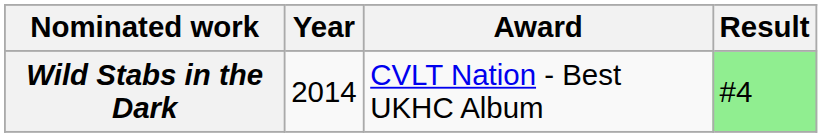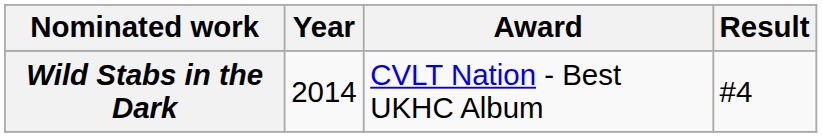Wild Stabs in the Dark | Result: lightgreen background -> no background
